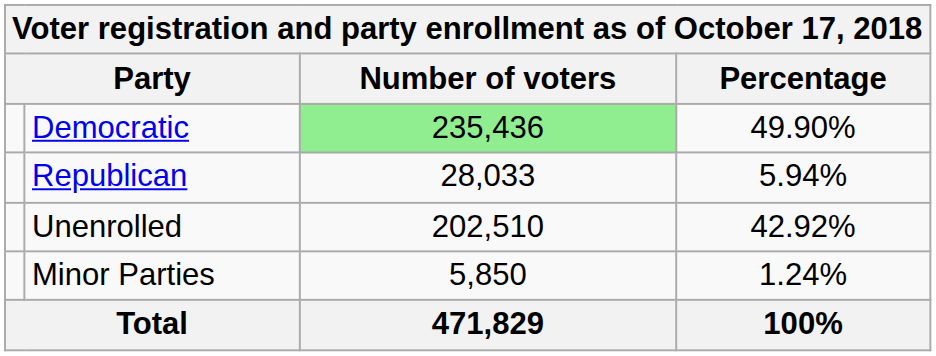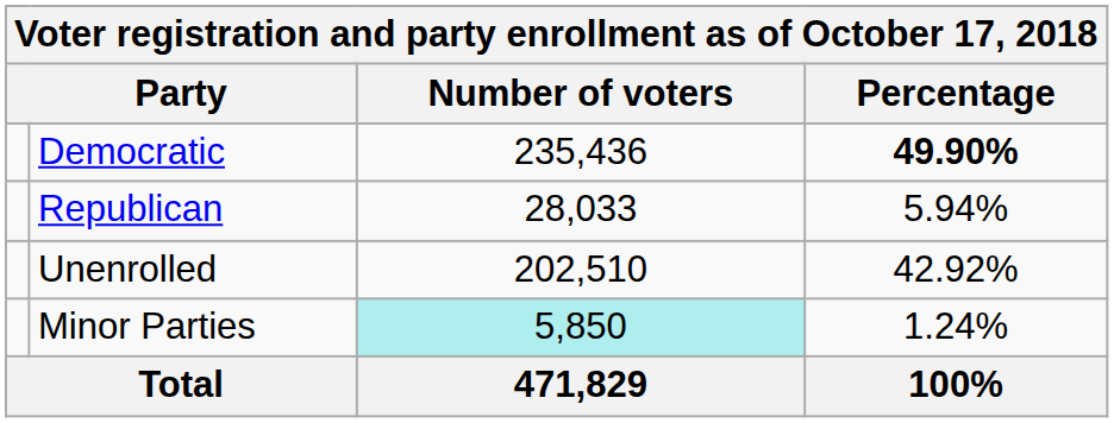Democratic | Number of voters: lightgreen background -> no background
Democratic | Percentage: normal -> bold
Minor Parties | Number of voters: no background -> paleturquoise background
